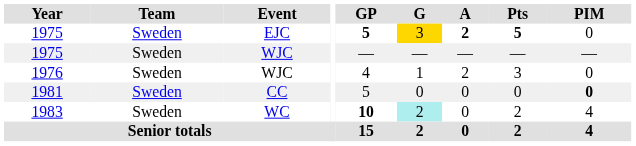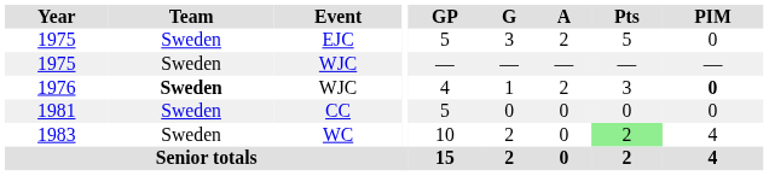1975 / EJC | GP: bold -> normal
1975 / EJC | G: gold background -> no background
1975 / EJC | A: bold -> normal
1975 / EJC | Pts: bold -> normal
1976 | Team: normal -> bold
1976 | PIM: normal -> bold
1981 | PIM: bold -> normal
1983 | GP: bold -> normal
1983 | G: paleturquoise background -> no background
1983 | Pts: no background -> lightgreen background
